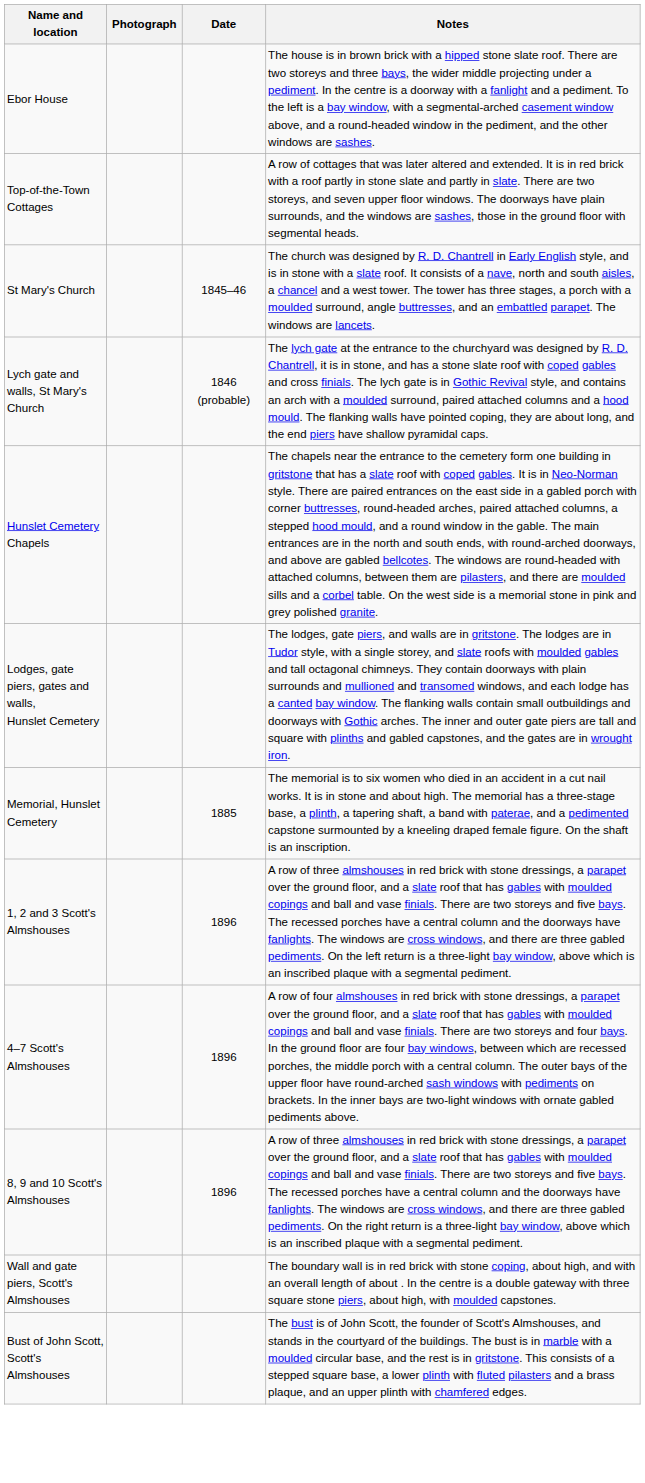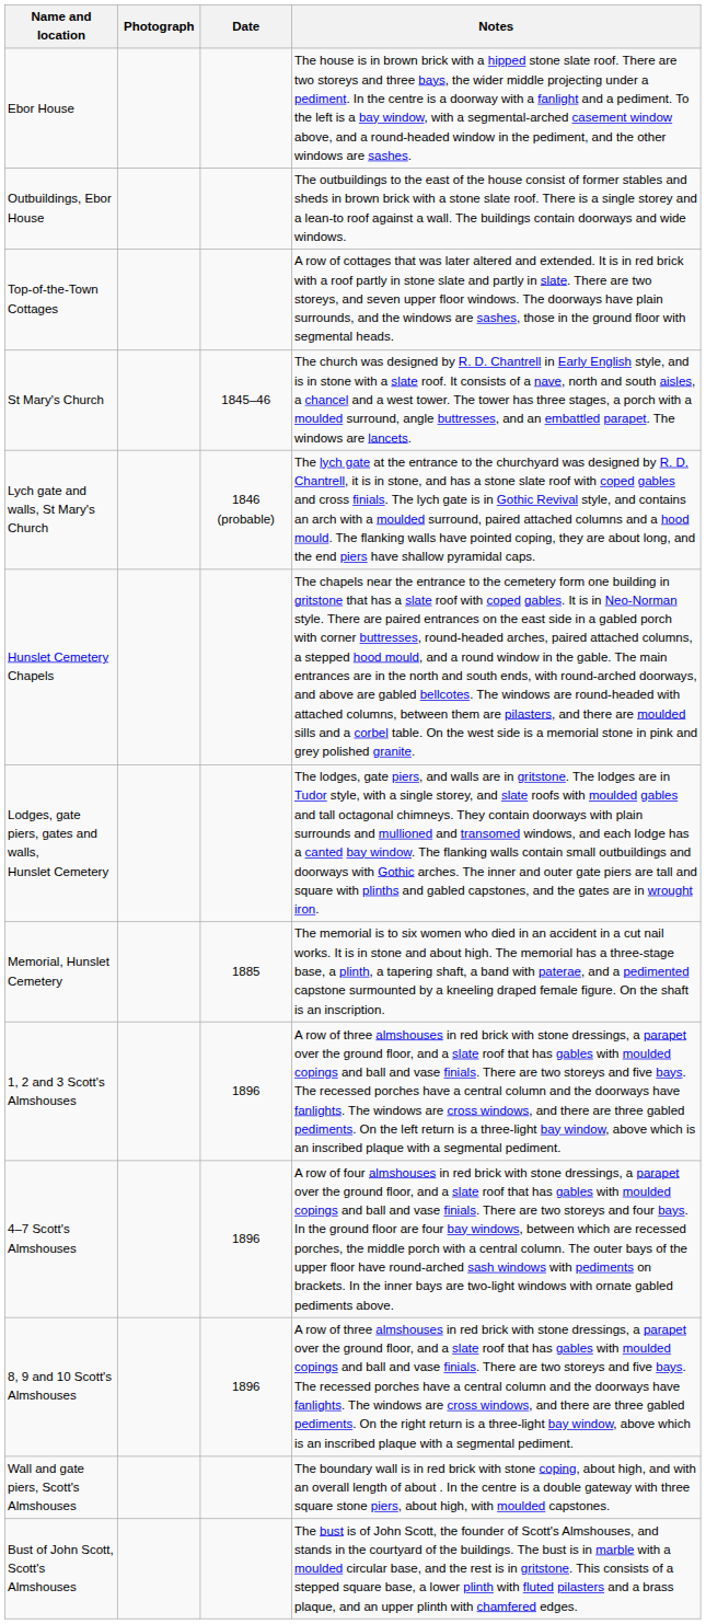+ row: Outbuildings, Ebor House | The outbuildings to the east of the house consist of former stables and sheds in brown brick with a stone slate roof. There is a single storey and a lean-to roof against a wall. The buildings contain doorways and wide windows.
